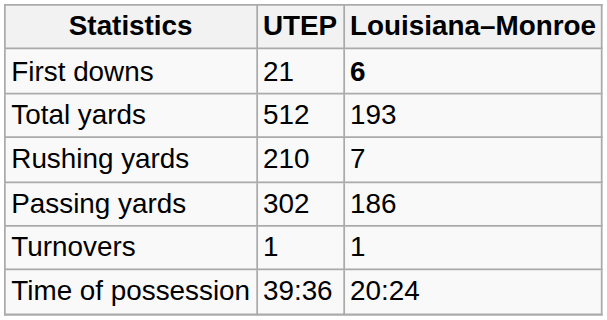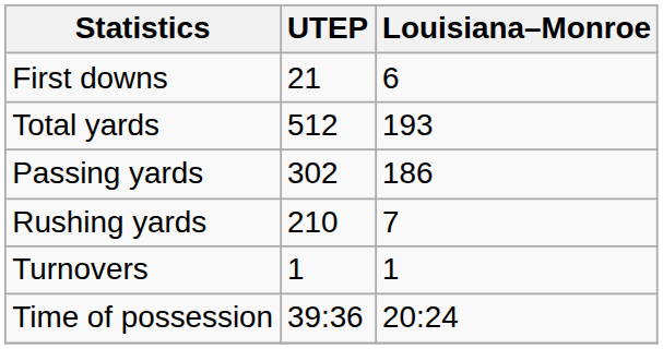First downs | Louisiana–Monroe: bold -> normal
rows swapped: Rushing yards <-> Passing yards
